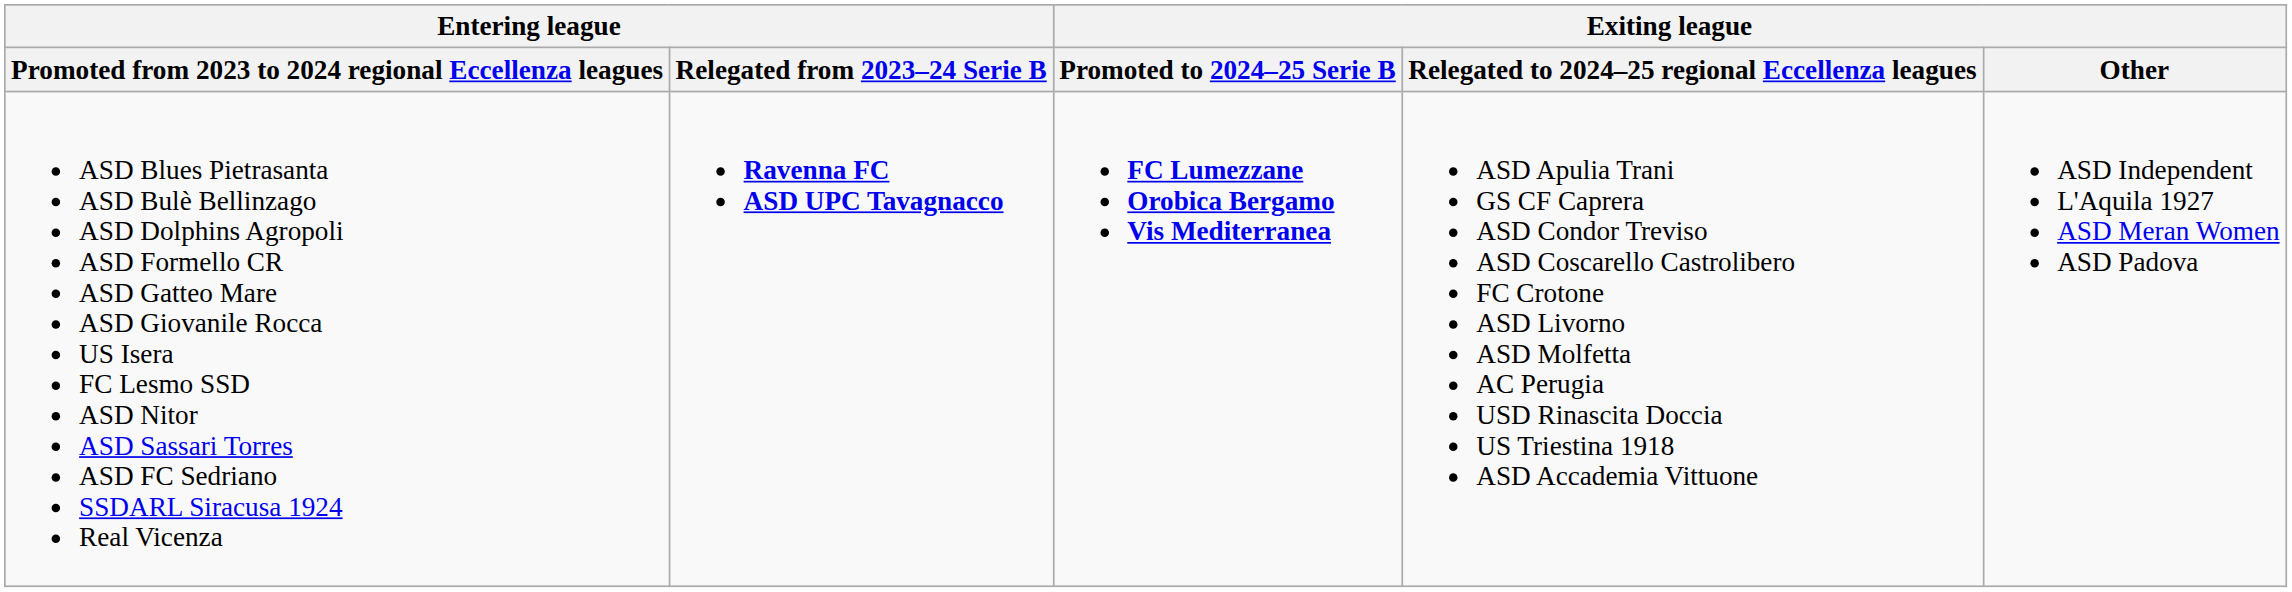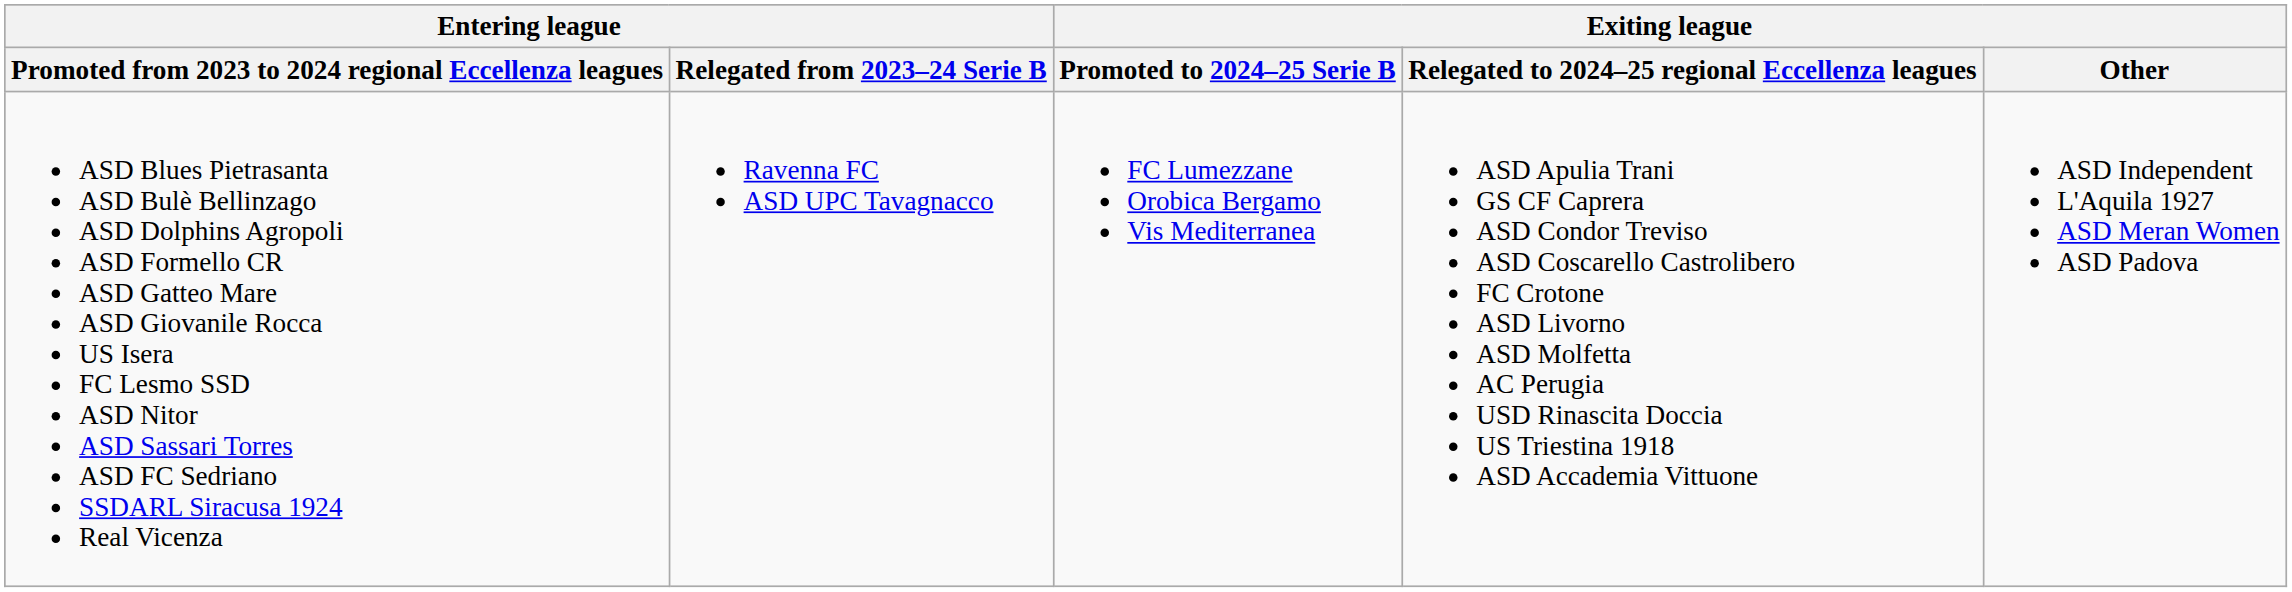row 3 | Entering league / Relegated from 2023–24 Serie B: bold -> normal
row 3 | Exiting league / Promoted to 2024–25 Serie B: bold -> normal
